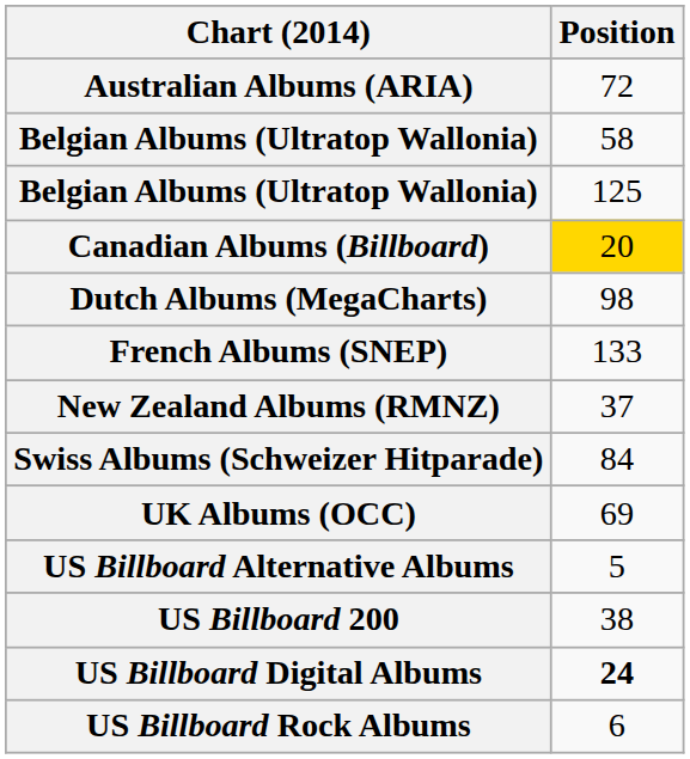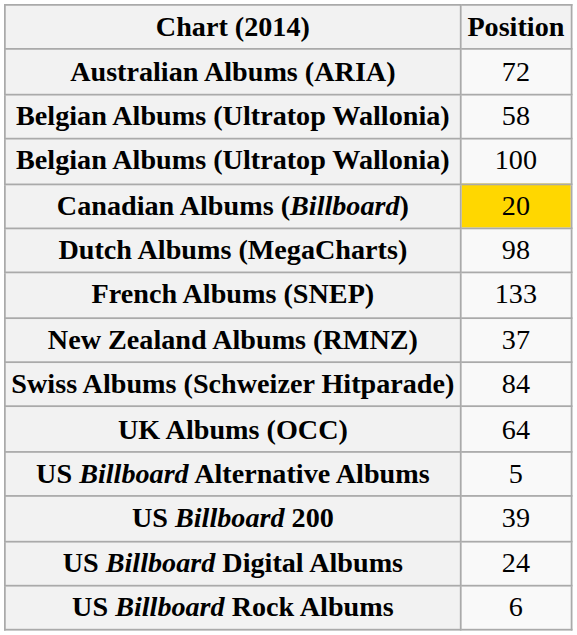row 4 | Position: 125 -> 100
row 10 | Position: 69 -> 64
row 12 | Position: 38 -> 39
row 13 | Position: bold -> normal
